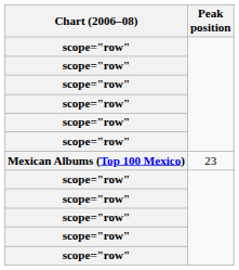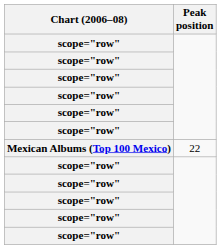Mexican Albums (Top 100 Mexico) | Peak position: 23 -> 22
